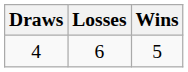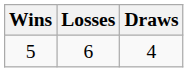columns swapped: Wins <-> Draws
